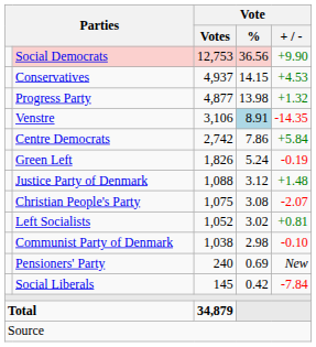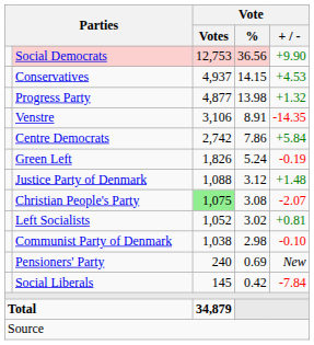Venstre | Vote / %: lightblue background -> no background
Christian People's Party | Vote / Votes: no background -> lightgreen background
